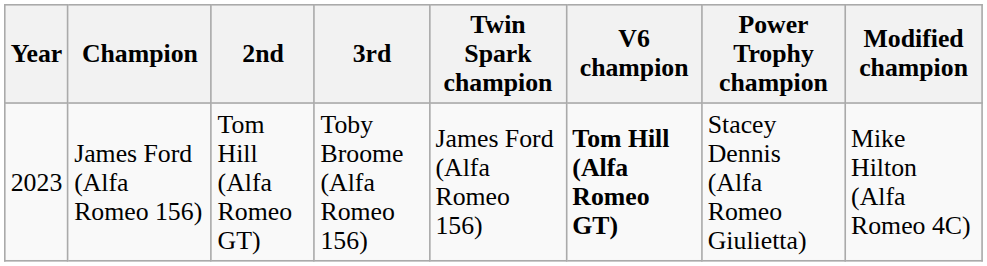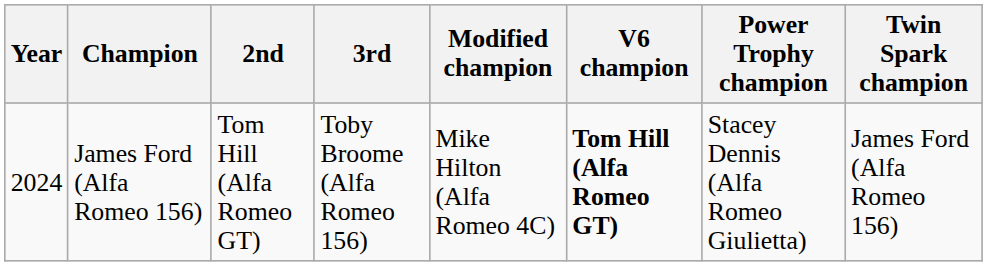columns swapped: Modified champion <-> Twin Spark champion
row 2 | Year: 2023 -> 2024
